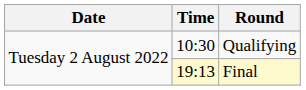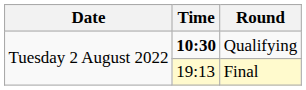Qualifying | Time: normal -> bold
